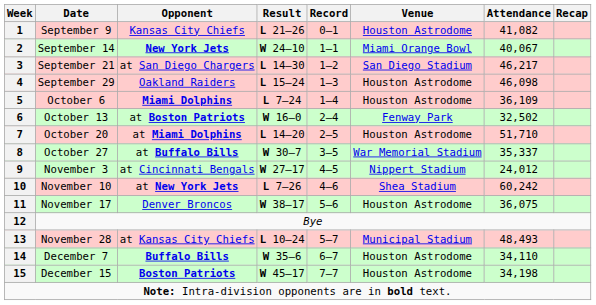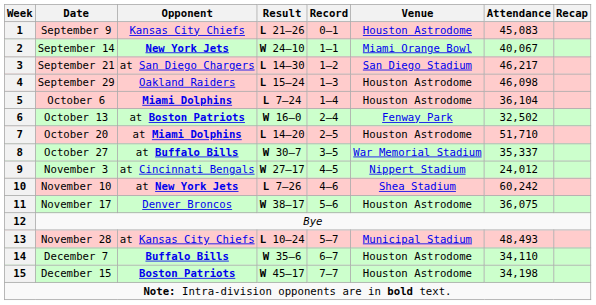1 | Attendance: 41,082 -> 45,083
5 | Attendance: 36,109 -> 36,104
